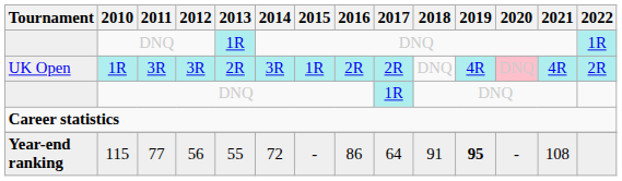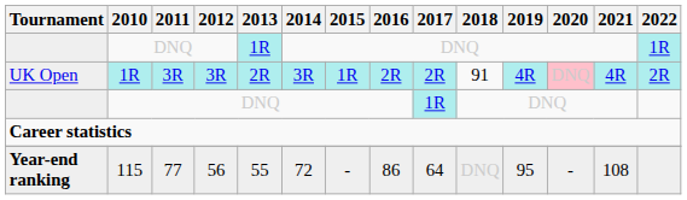UK Open | 2018: DNQ -> 91
Year-end ranking | 2018: 91 -> DNQ
Year-end ranking | 2019: bold -> normal
